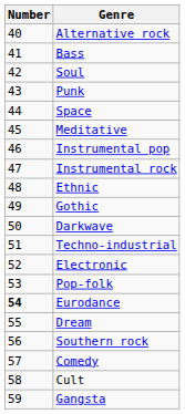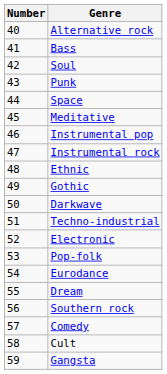Eurodance | Number: bold -> normal
